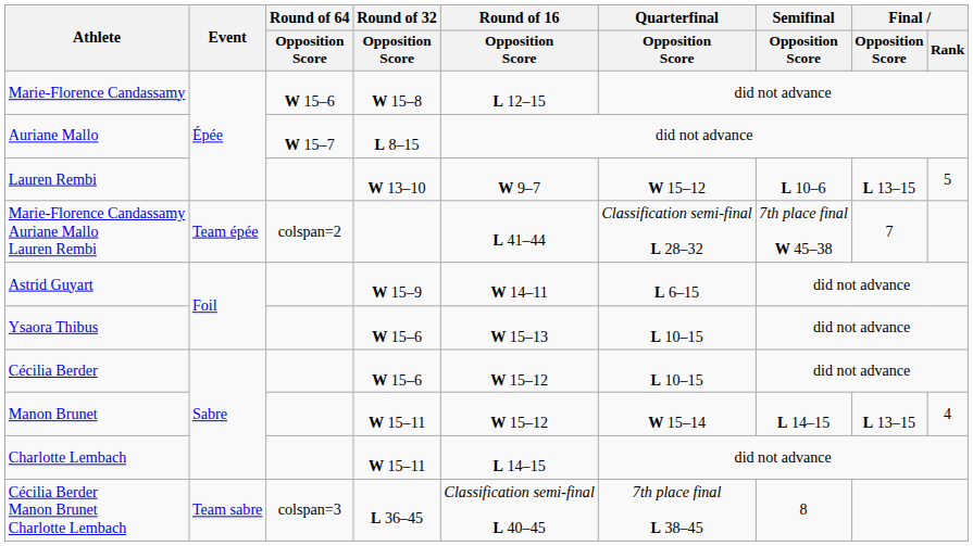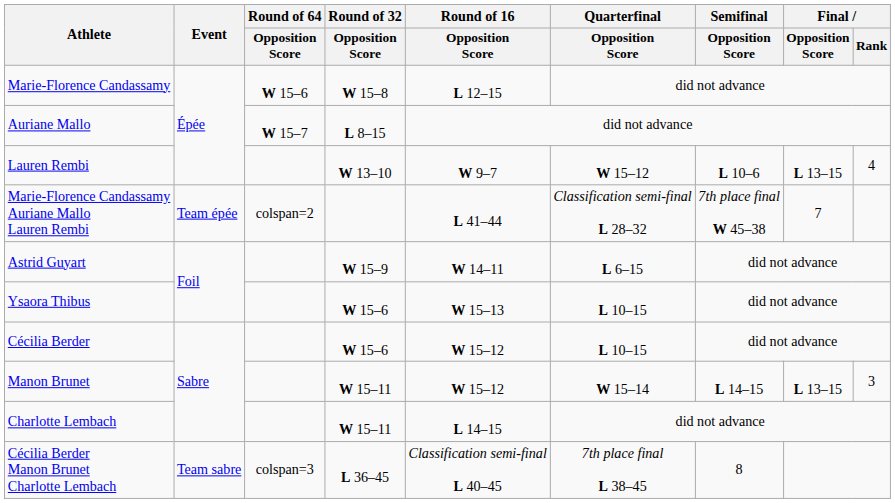Lauren Rembi | Final / Rank: 5 -> 4
Manon Brunet | Final / Rank: 4 -> 3
